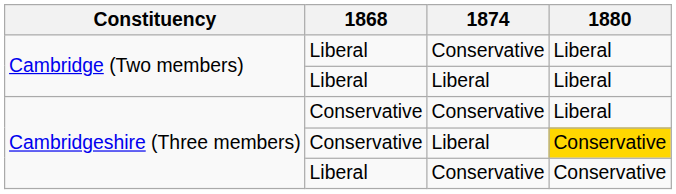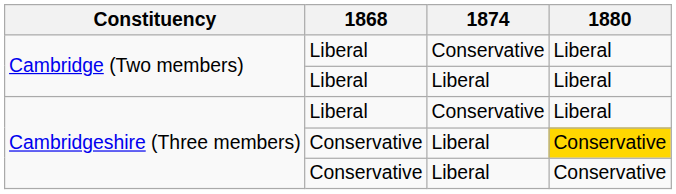row 4 | 1868: Conservative -> Liberal
row 6 | 1868: Liberal -> Conservative
row 6 | 1874: Conservative -> Liberal
